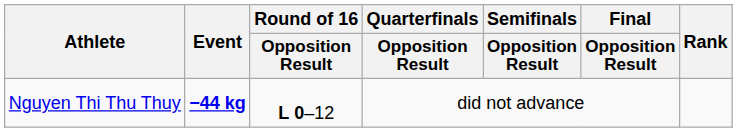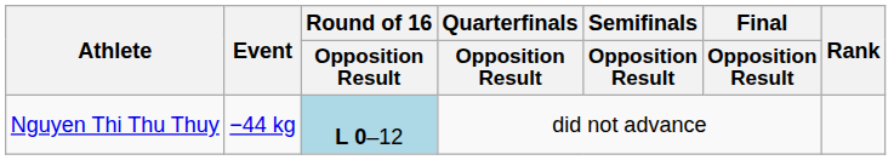Nguyen Thi Thu Thuy | Event: bold -> normal
Nguyen Thi Thu Thuy | Round of 16 / Opposition Result: no background -> lightblue background
